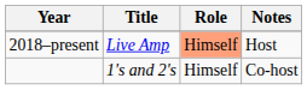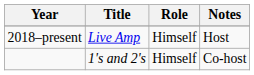2018–present | Role: lightsalmon background -> no background
